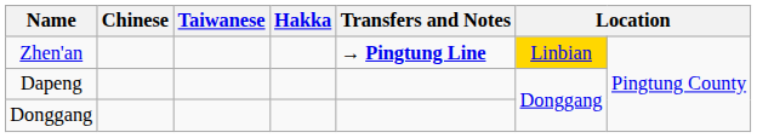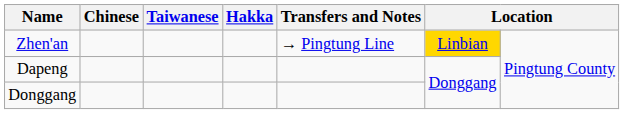Zhen'an | Transfers and Notes: bold -> normal
